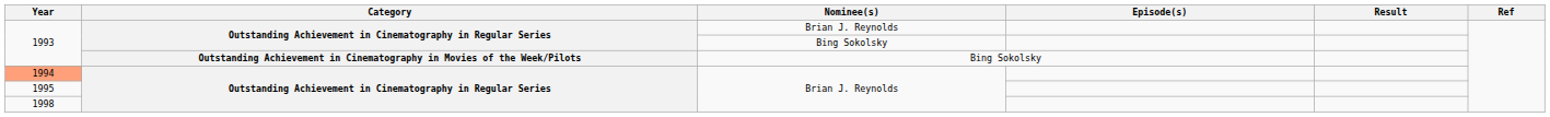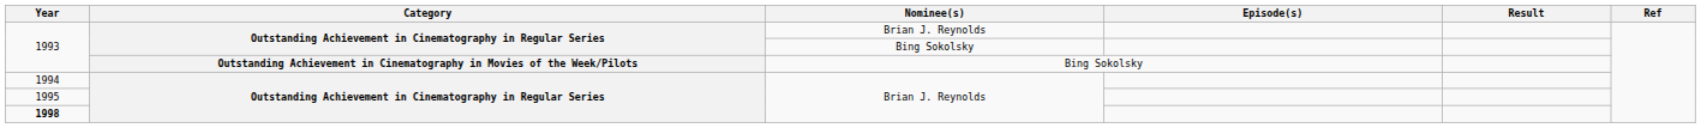1994 | Year: lightsalmon background -> no background
1998 | Year: normal -> bold
